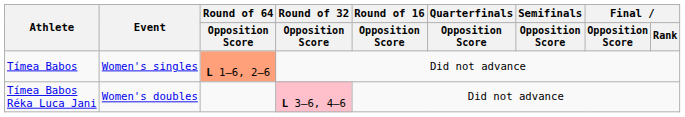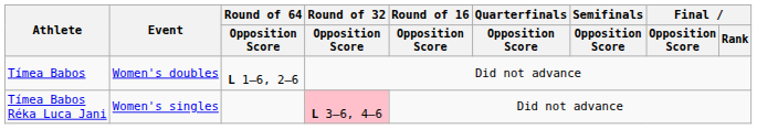Tímea Babos | Event: Women's singles -> Women's doubles
Tímea Babos | Round of 64 / Opposition Score: lightsalmon background -> no background
Tímea Babos Réka Luca Jani | Event: Women's doubles -> Women's singles
